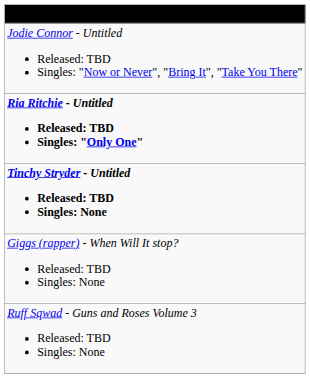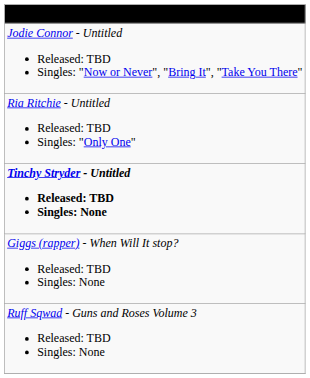row 3 | column 1: bold -> normal
